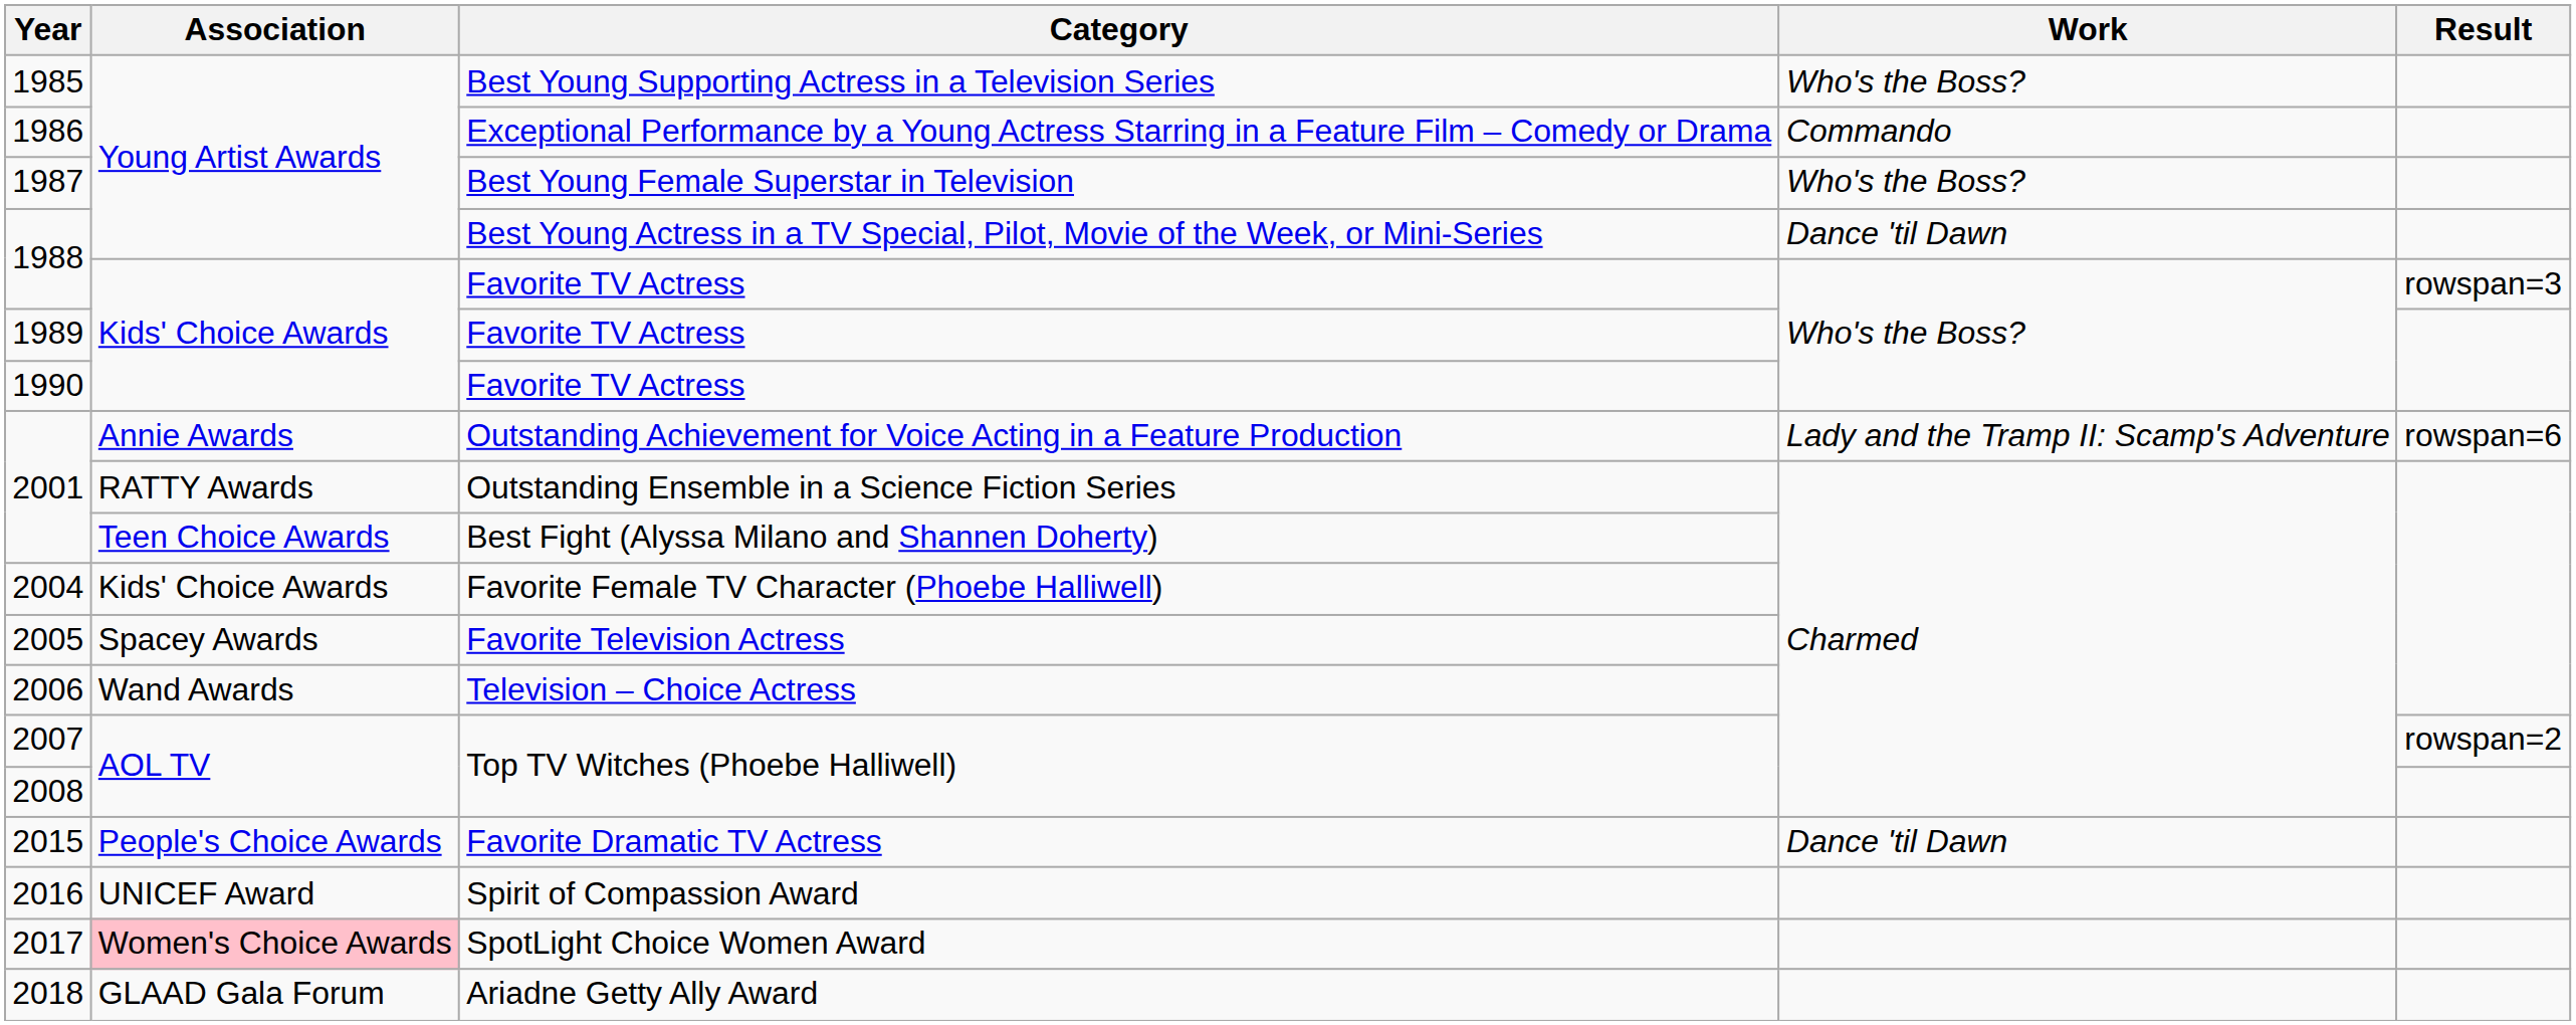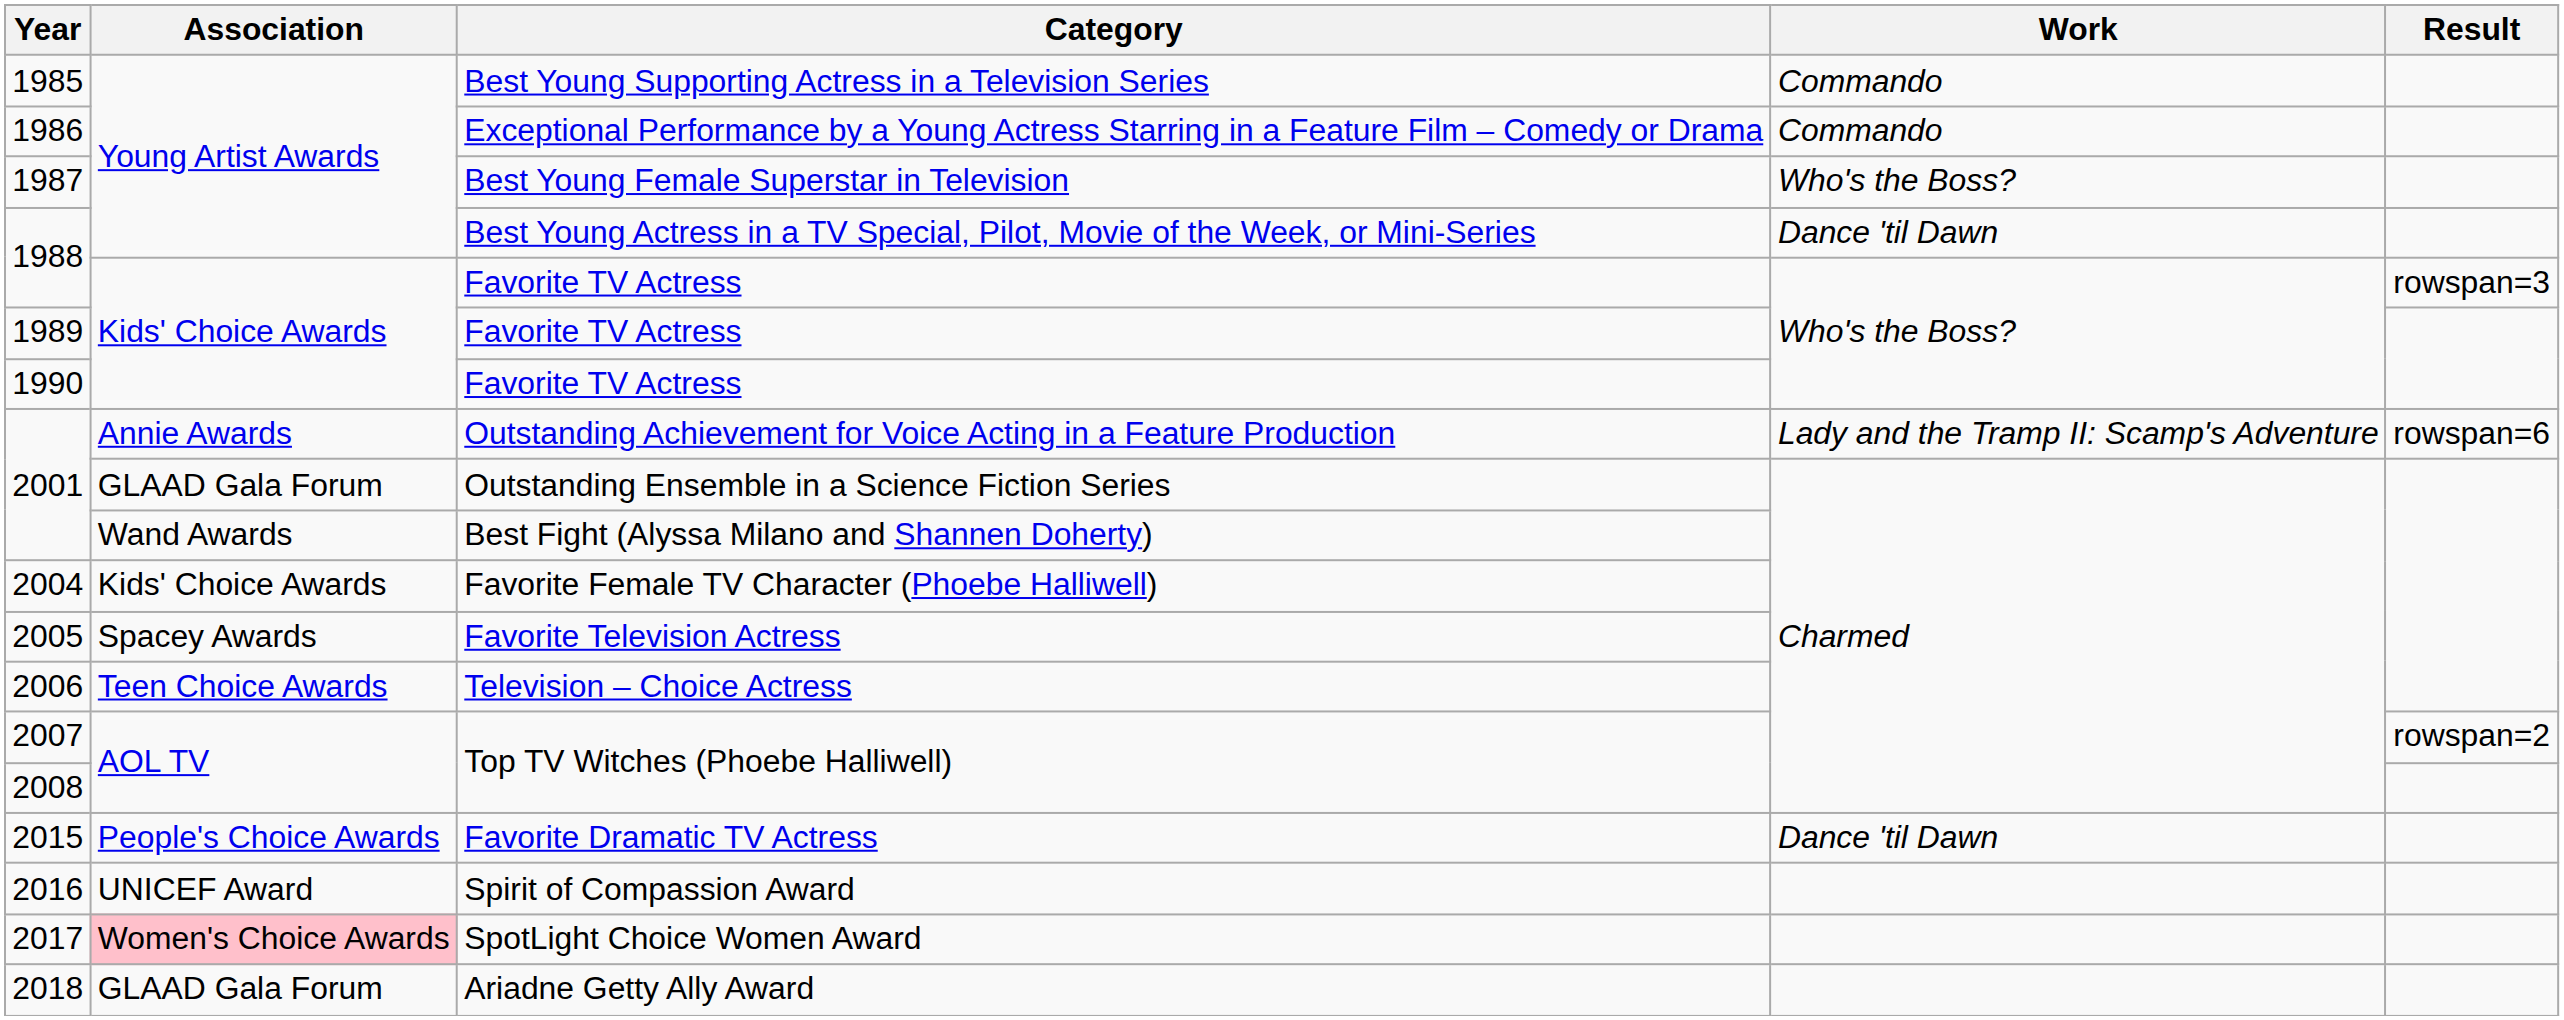1985 | Work: Who's the Boss? -> Commando
2001 / Outstanding Ensemble in a Science Fiction Series | Association: RATTY Awards -> GLAAD Gala Forum
2001 / Best Fight (Alyssa Milano and Shannen Doherty) | Association: Teen Choice Awards -> Wand Awards
2006 | Association: Wand Awards -> Teen Choice Awards
